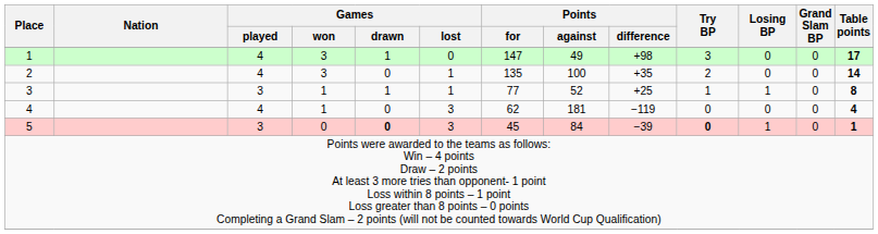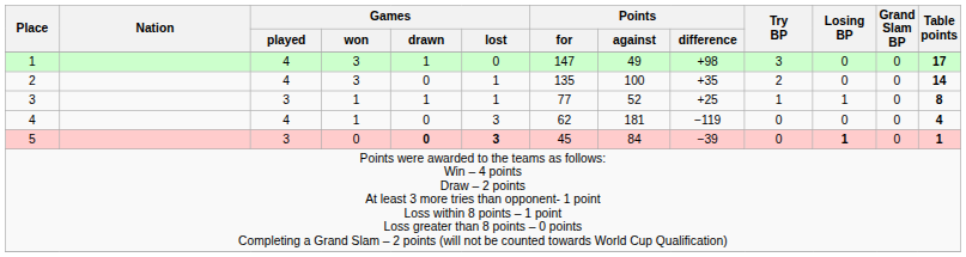5 | Games / lost: normal -> bold
5 | Try BP: bold -> normal
5 | Losing BP: normal -> bold
